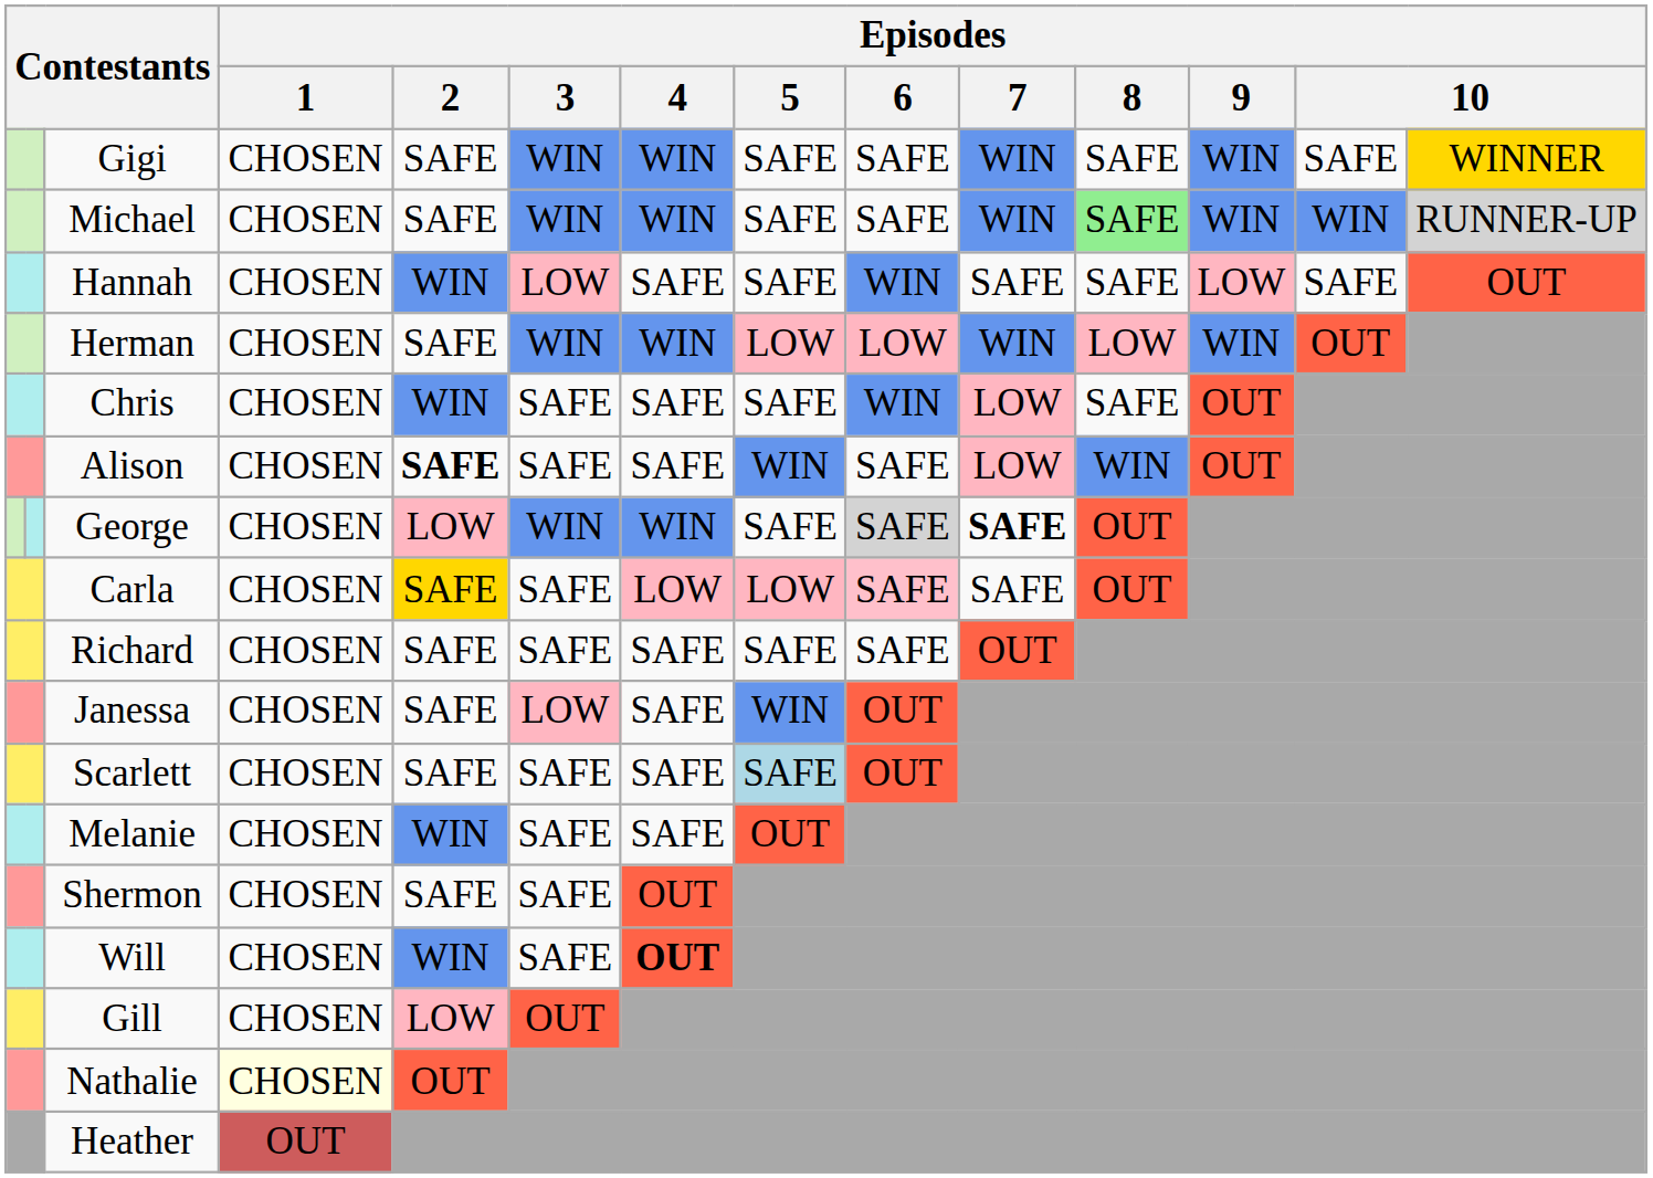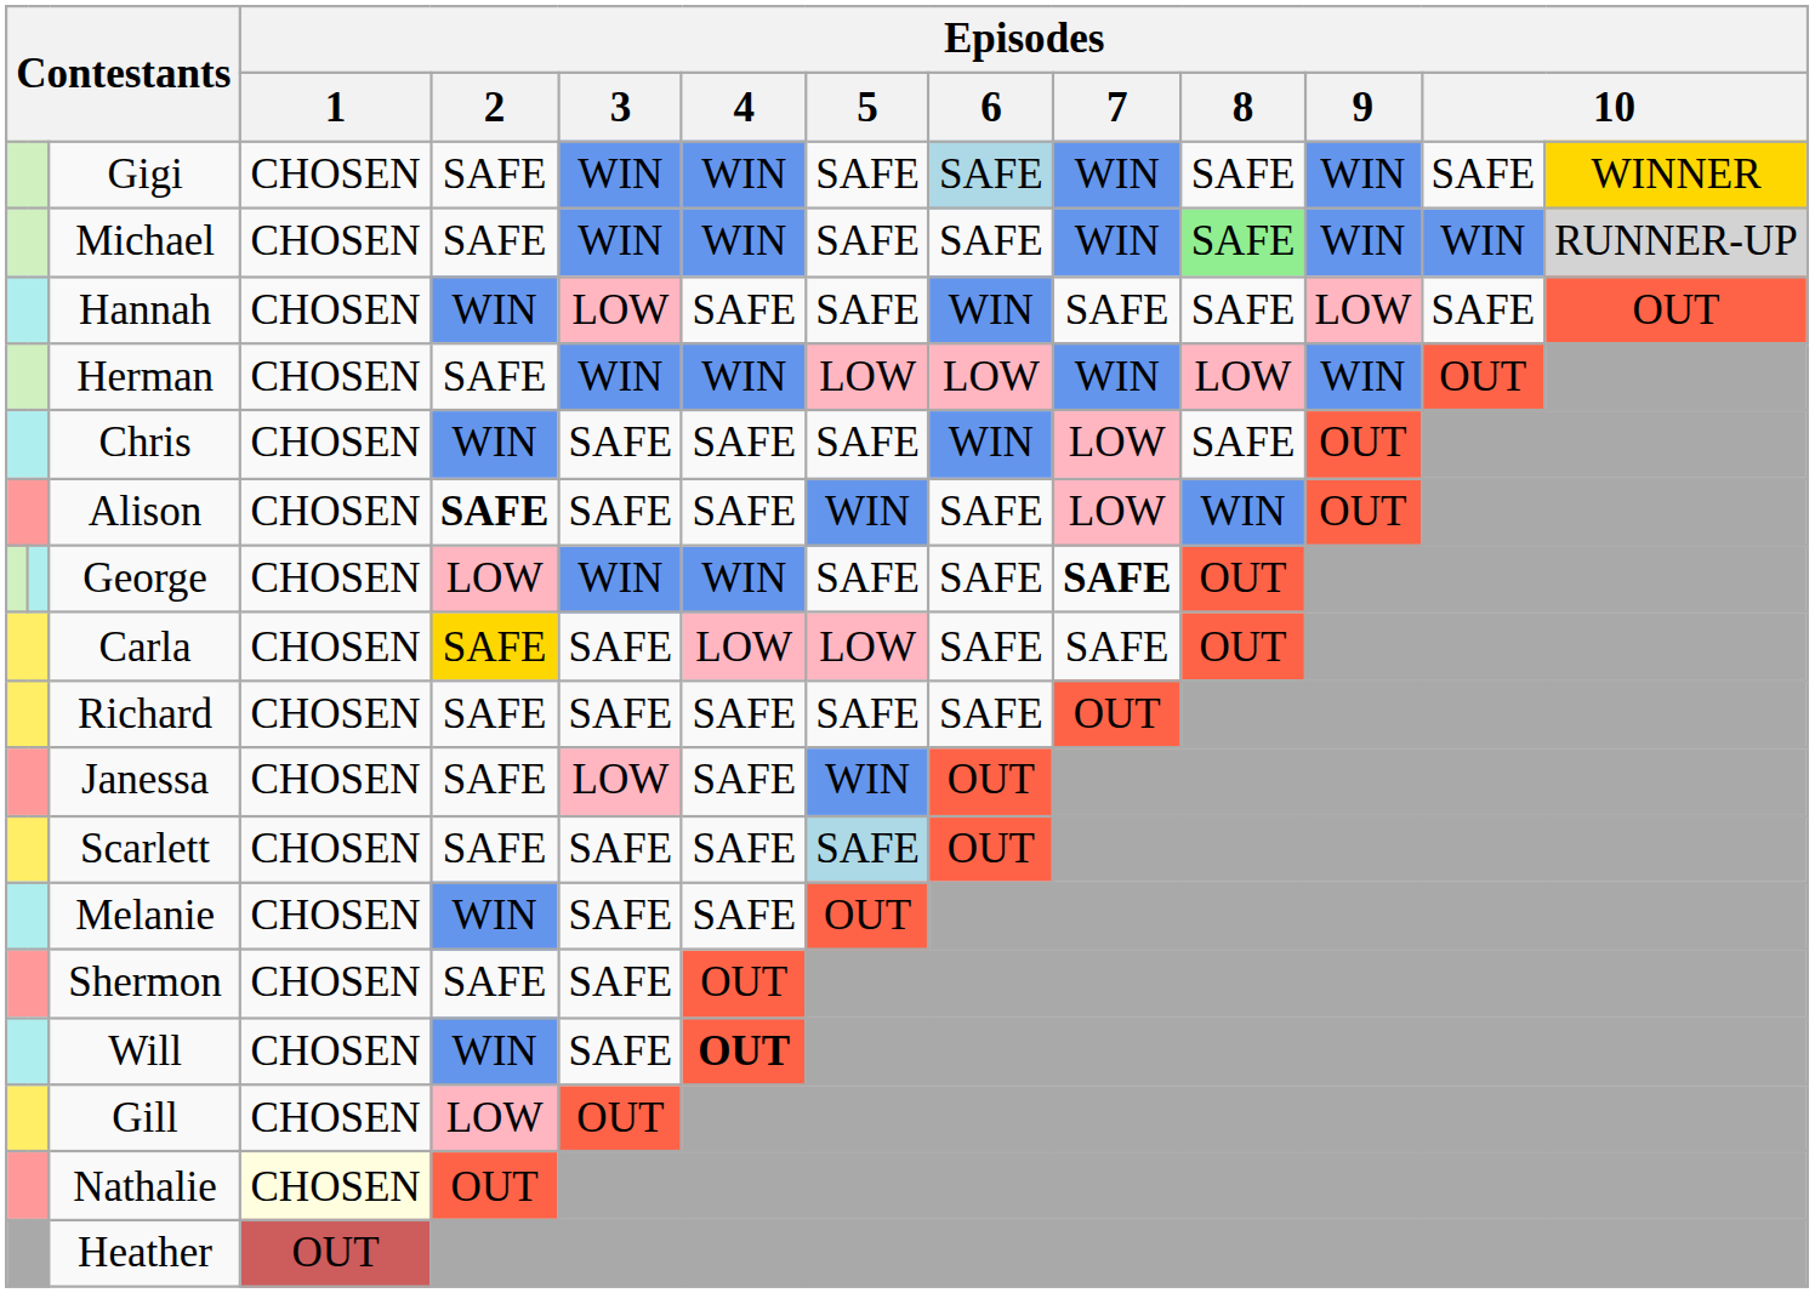Gigi | Episodes / 6: no background -> lightblue background
George | Episodes / 6: lightgrey background -> no background
Carla | Episodes / 6: pink background -> no background
